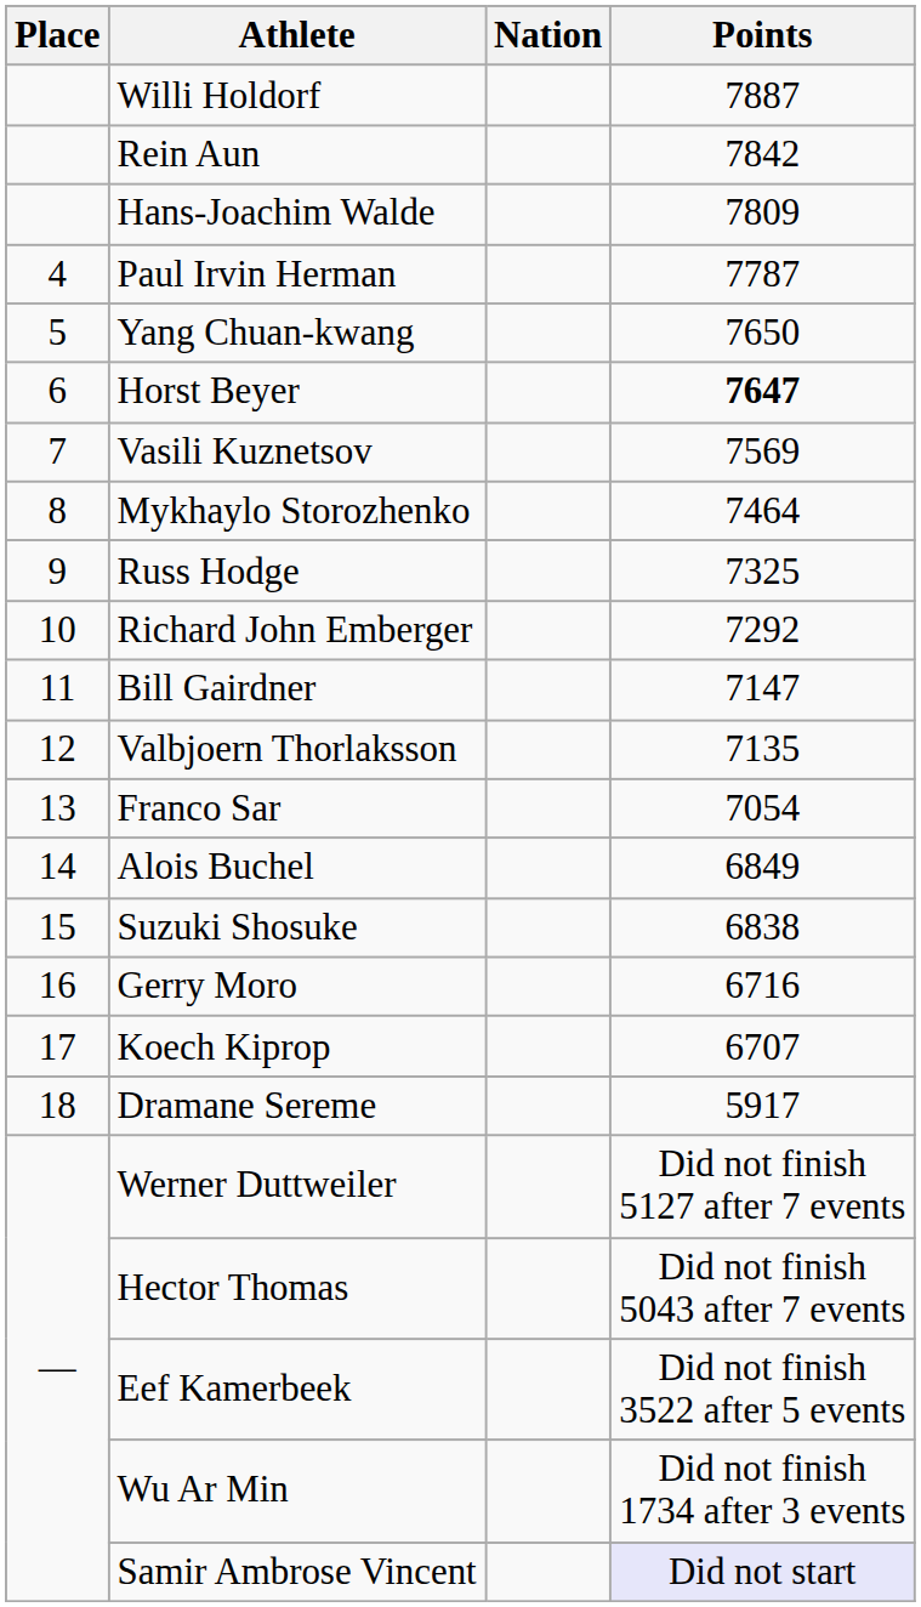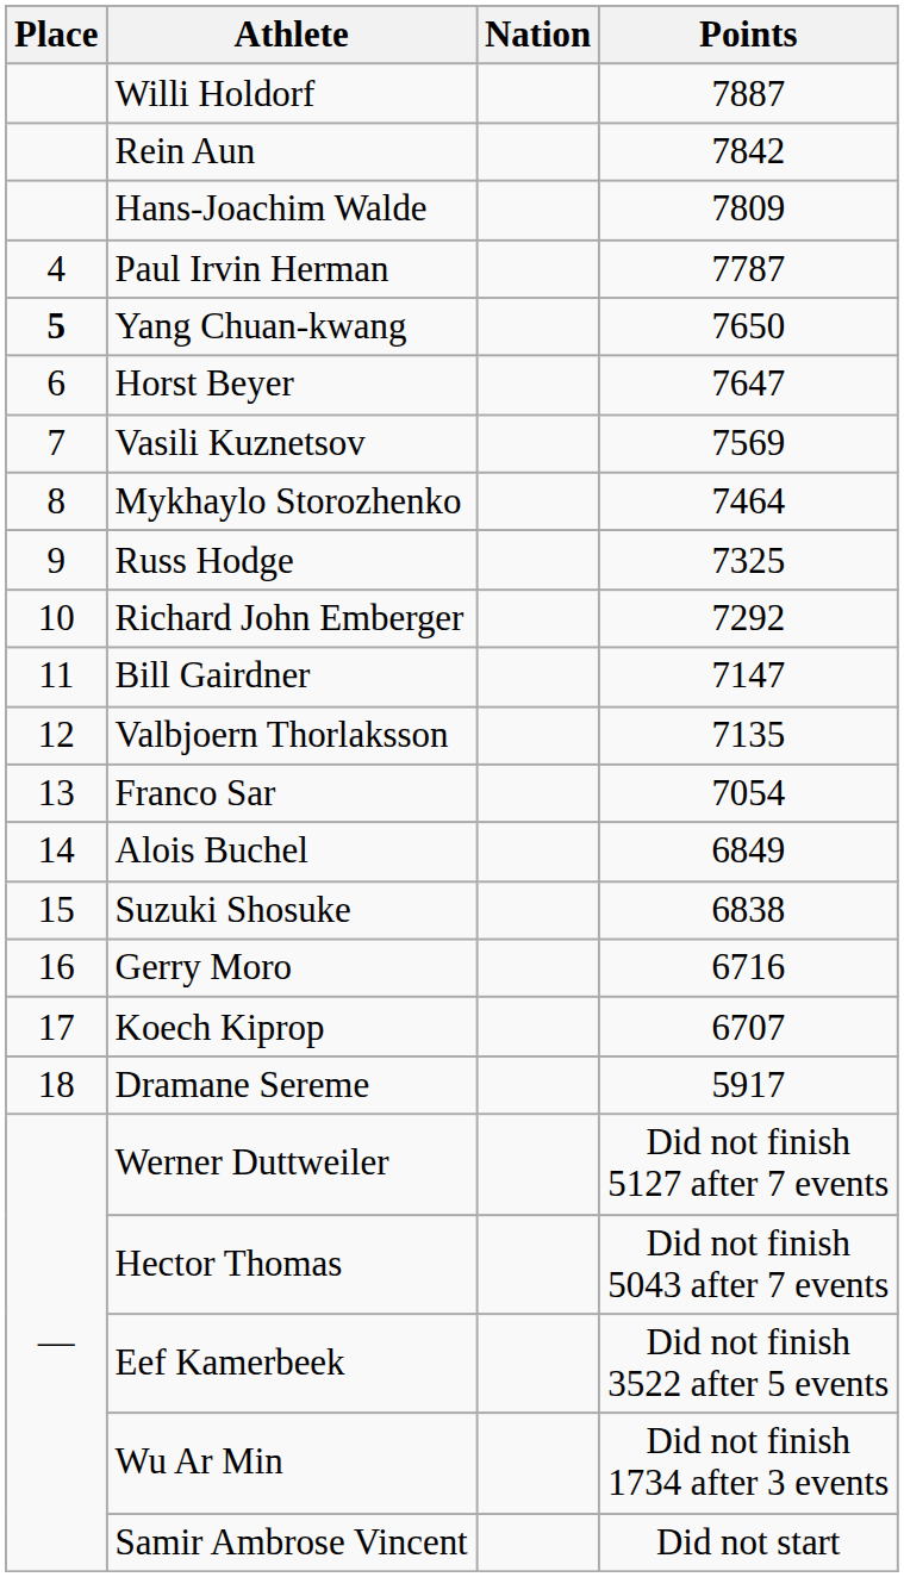Yang Chuan-kwang | Place: normal -> bold
Horst Beyer | Points: bold -> normal
Samir Ambrose Vincent | Points: lavender background -> no background
